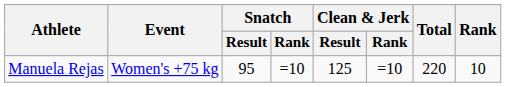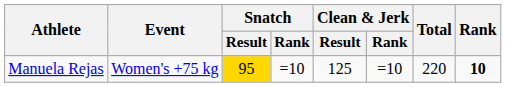Manuela Rejas | Snatch / Result: no background -> gold background
Manuela Rejas | Rank: normal -> bold
